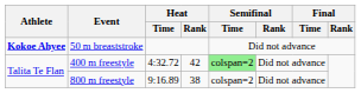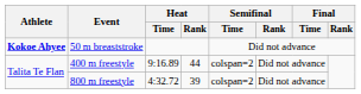400 m freestyle | Heat / Time: 4:32.72 -> 9:16.89
400 m freestyle | Heat / Rank: 42 -> 44
400 m freestyle | Semifinal / Time: lightgreen background -> no background
800 m freestyle | Heat / Time: 9:16.89 -> 4:32.72
800 m freestyle | Heat / Rank: 38 -> 39
